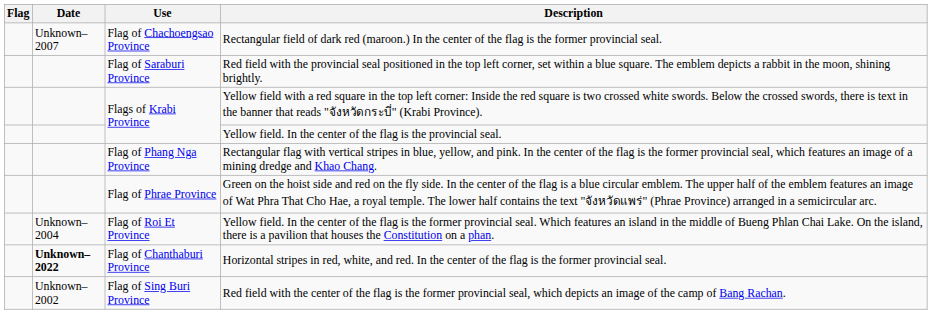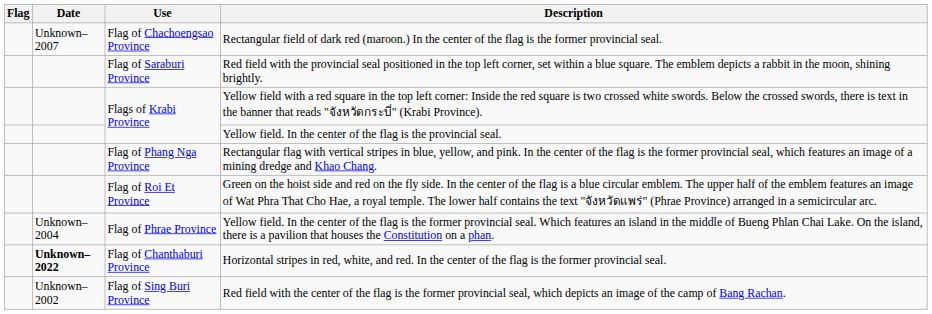row 7 | Use: Flag of Phrae Province -> Flag of Roi Et Province
row 8 | Use: Flag of Roi Et Province -> Flag of Phrae Province
